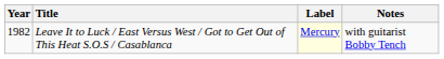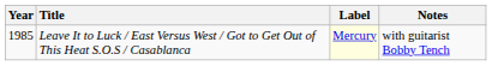row 2 | Year: 1982 -> 1985
